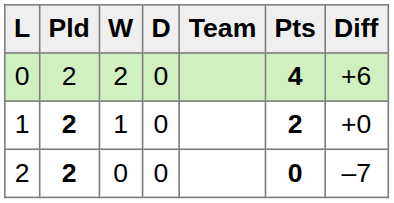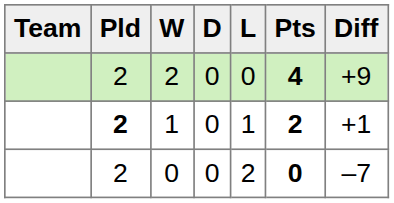columns swapped: Team <-> L
row 2 | Diff: +6 -> +9
row 3 | Diff: +0 -> +1
row 4 | Pld: bold -> normal
